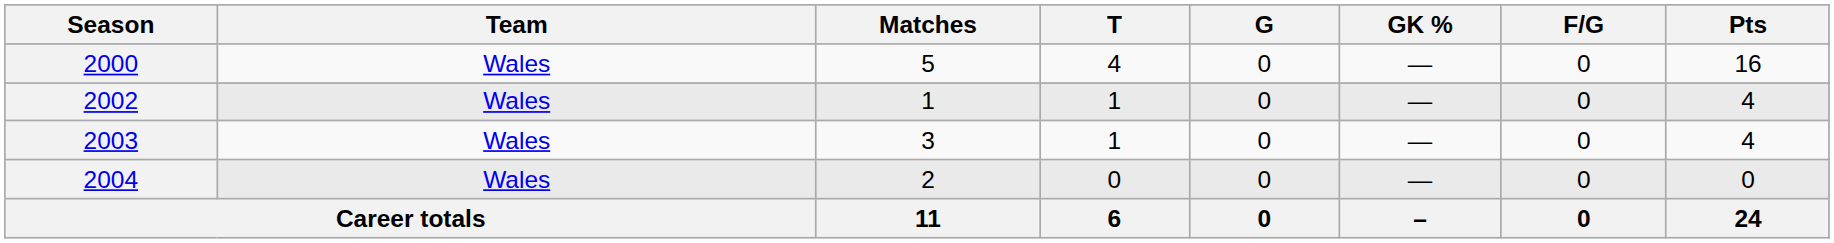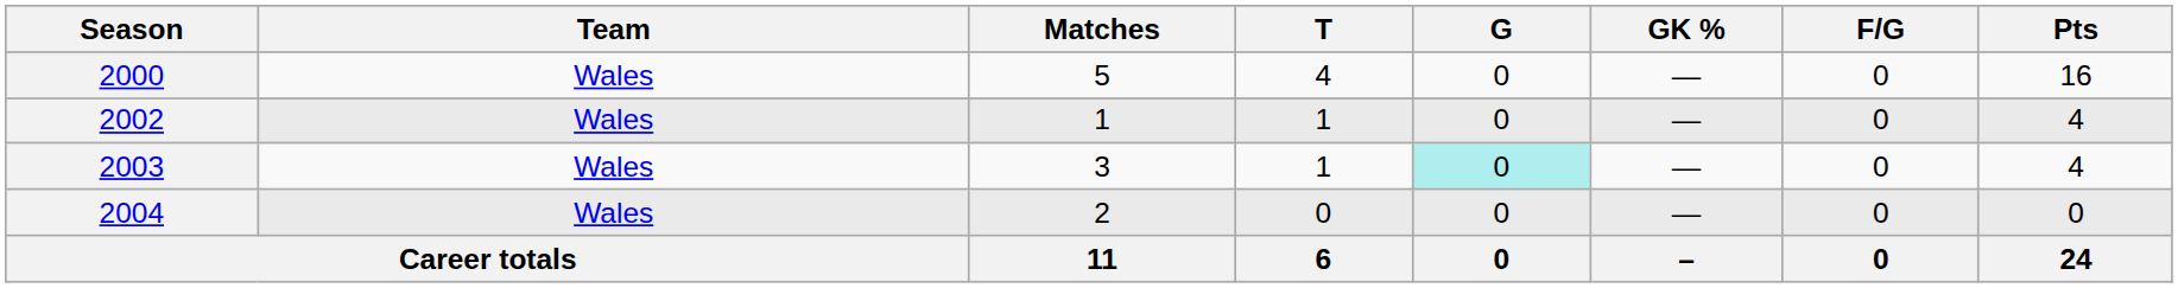2003 | G: no background -> paleturquoise background
